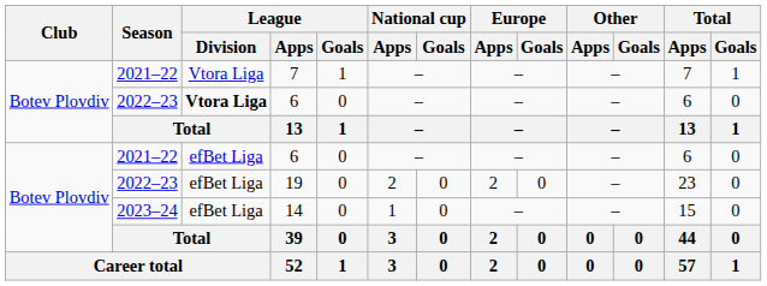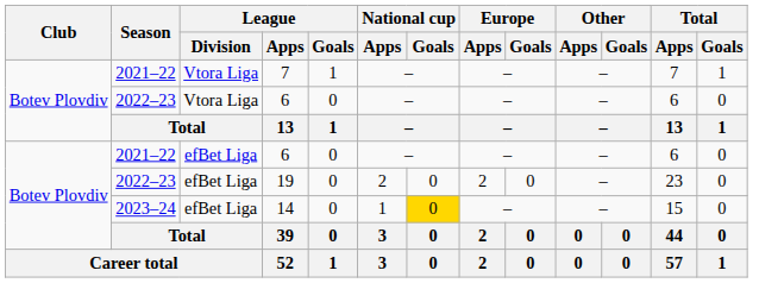2022–23 / 6 | League / Division: bold -> normal
14 | National cup / Goals: no background -> gold background
